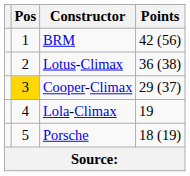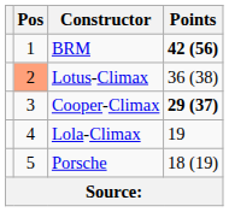BRM | Points: normal -> bold
Lotus-Climax | Pos: no background -> lightsalmon background
Cooper-Climax | Pos: gold background -> no background
Cooper-Climax | Points: normal -> bold
